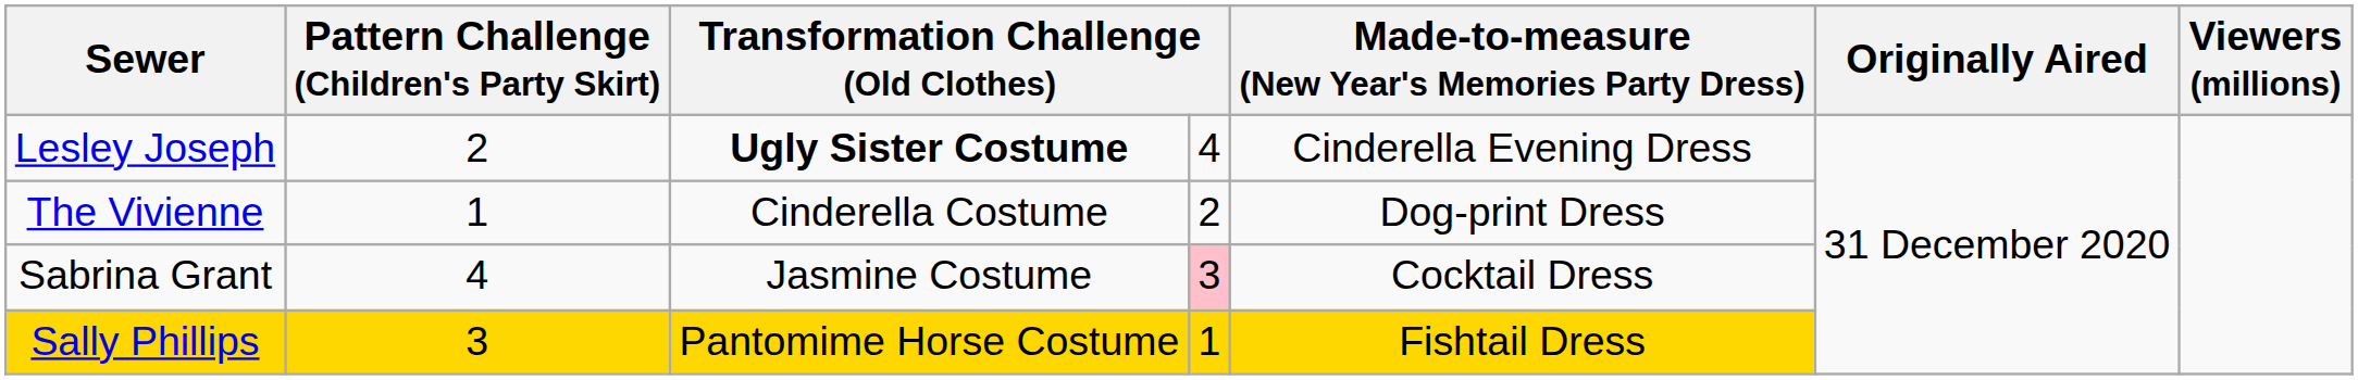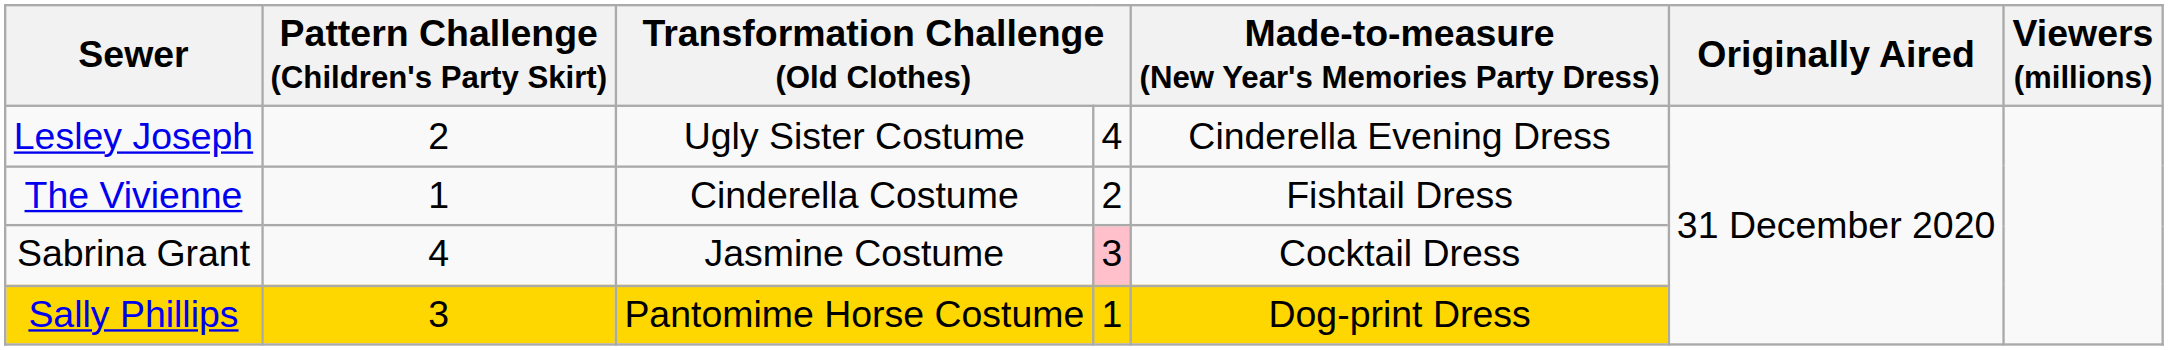Lesley Joseph | column 3: bold -> normal
The Vivienne | Made-to-measure (New Year's Memories Party Dress): Dog-print Dress -> Fishtail Dress
Sally Phillips | Made-to-measure (New Year's Memories Party Dress): Fishtail Dress -> Dog-print Dress
